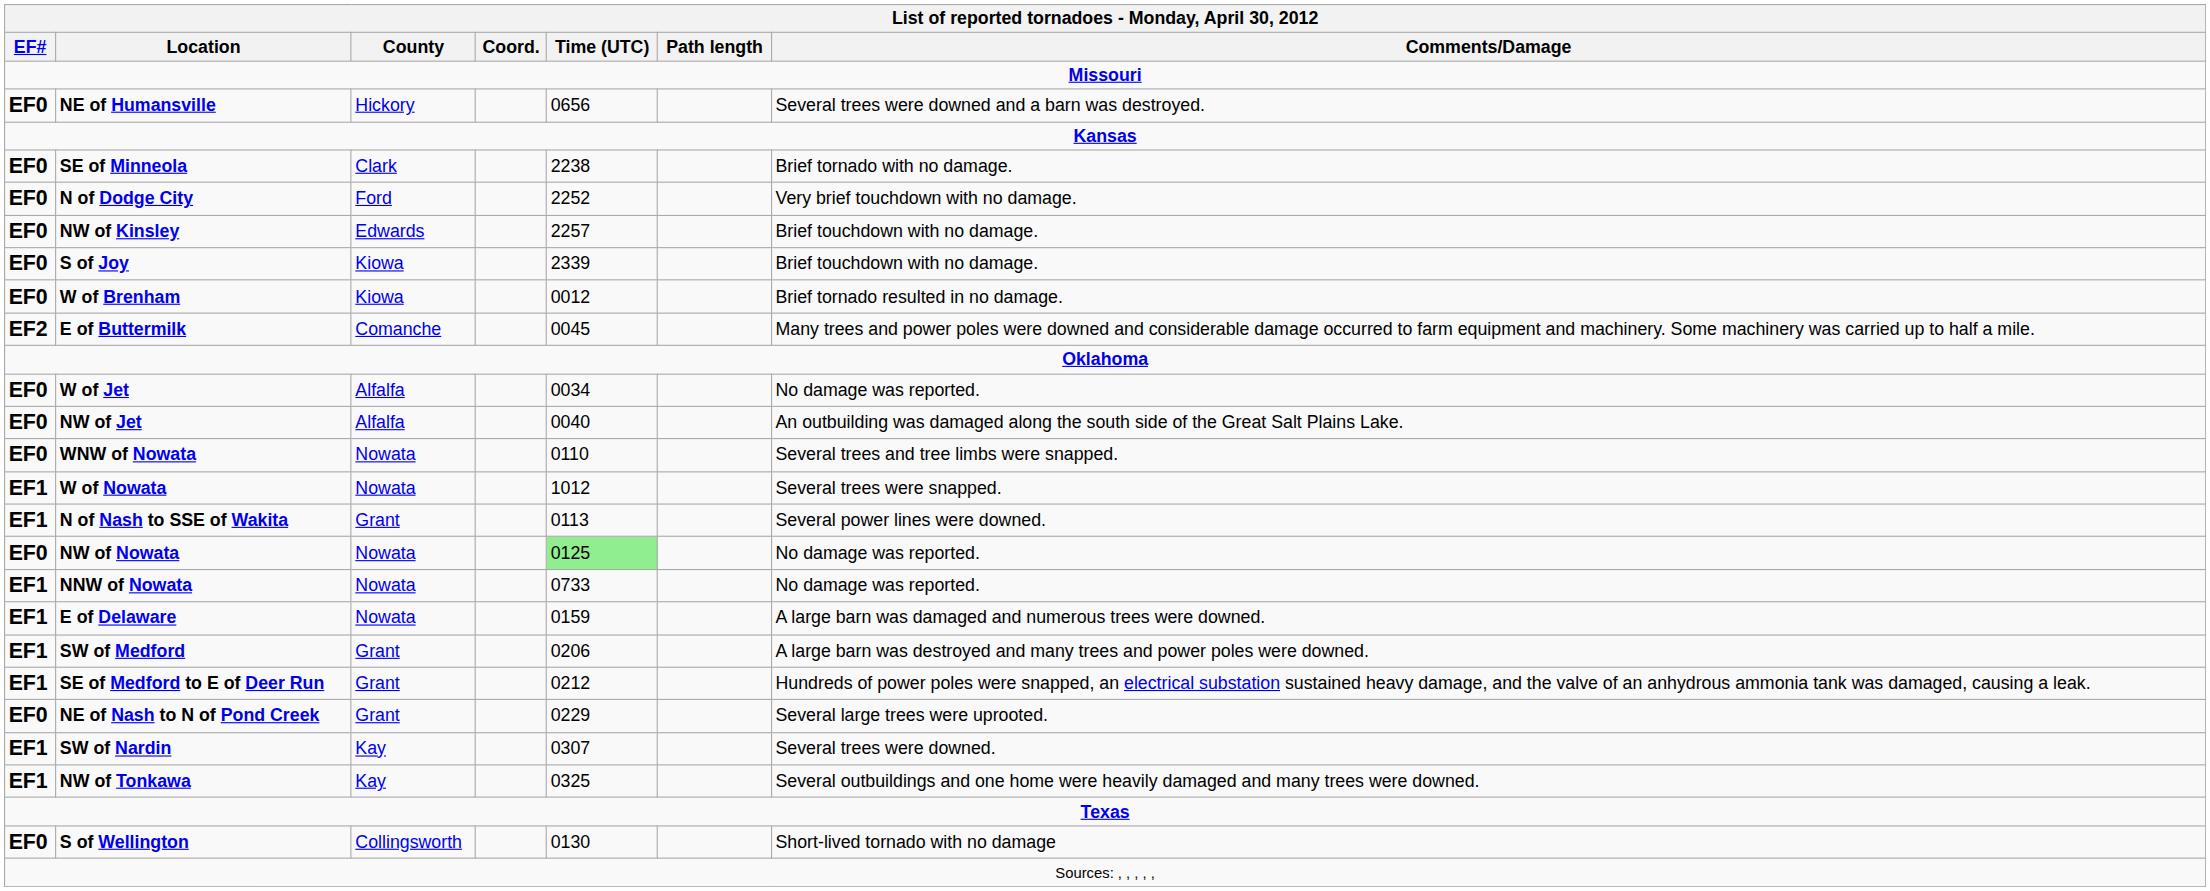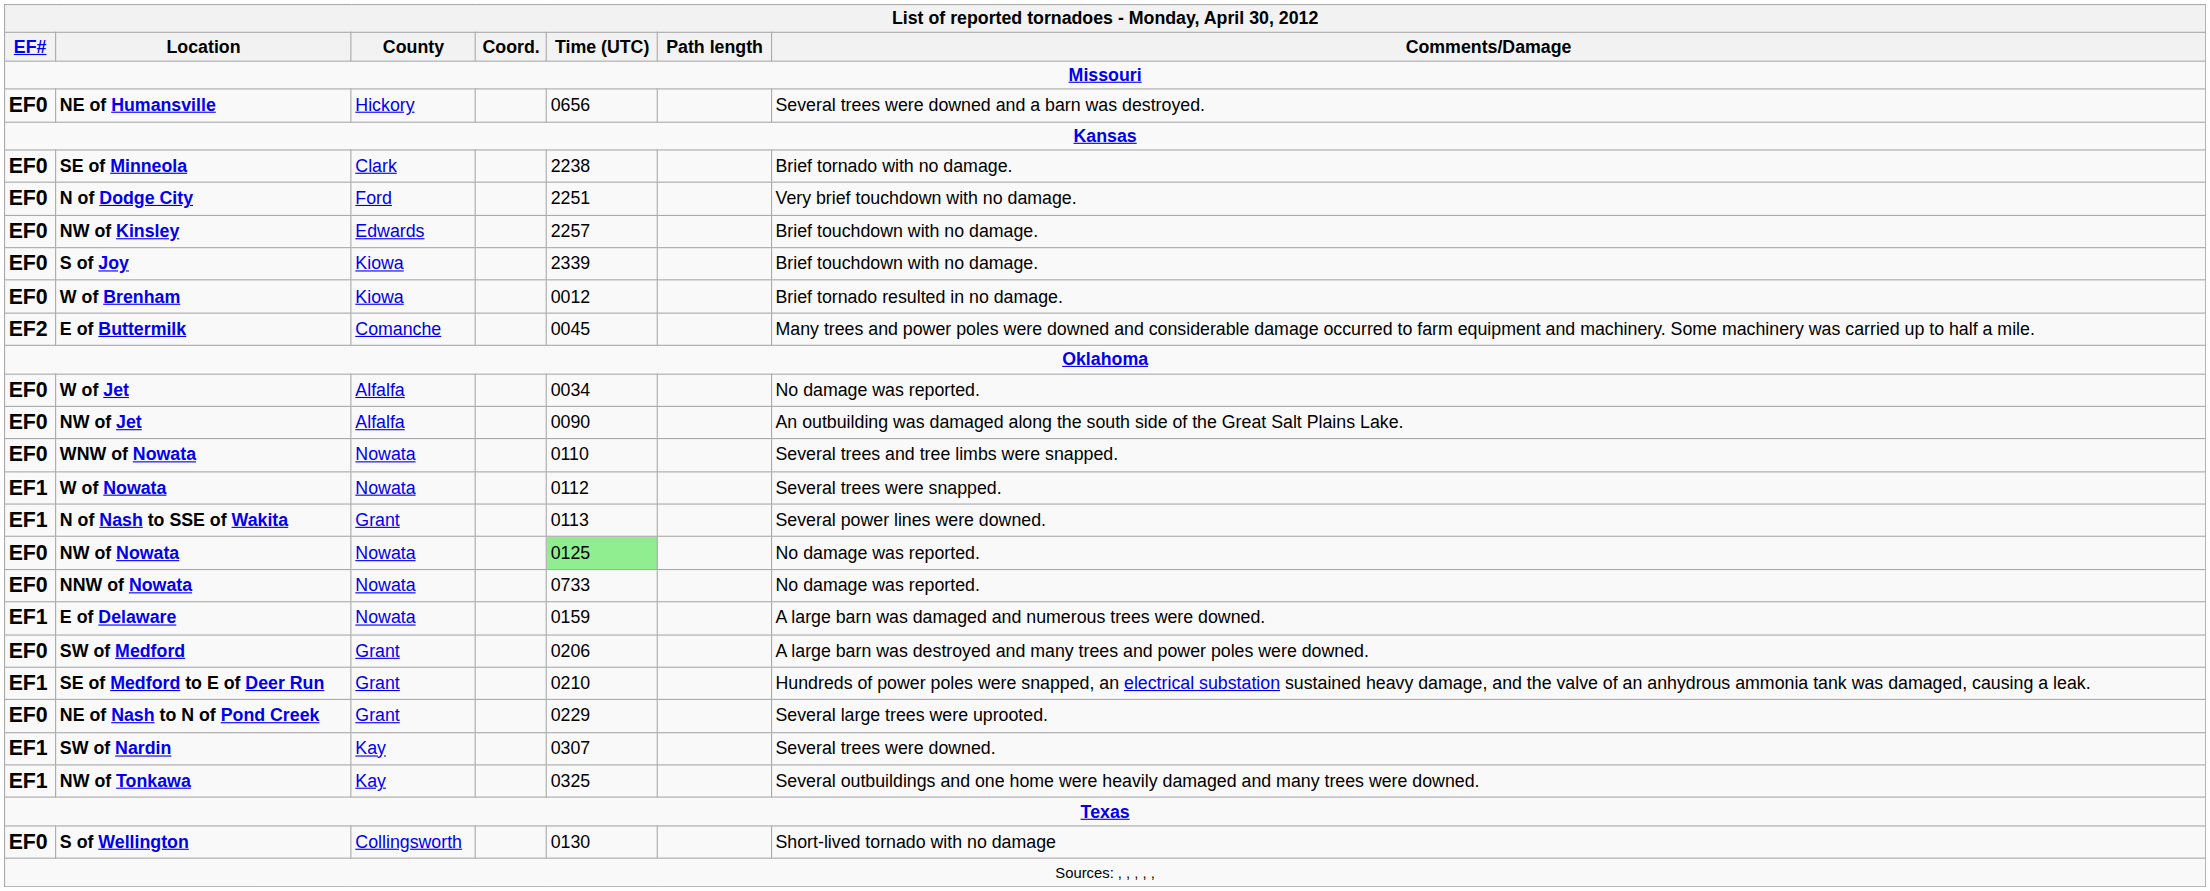N of Dodge City | Time (UTC): 2252 -> 2251
NW of Jet | Time (UTC): 0040 -> 0090
W of Nowata | Time (UTC): 1012 -> 0112
NNW of Nowata | EF#: EF1 -> EF0
SW of Medford | EF#: EF1 -> EF0
SE of Medford to E of Deer Run | Time (UTC): 0212 -> 0210
